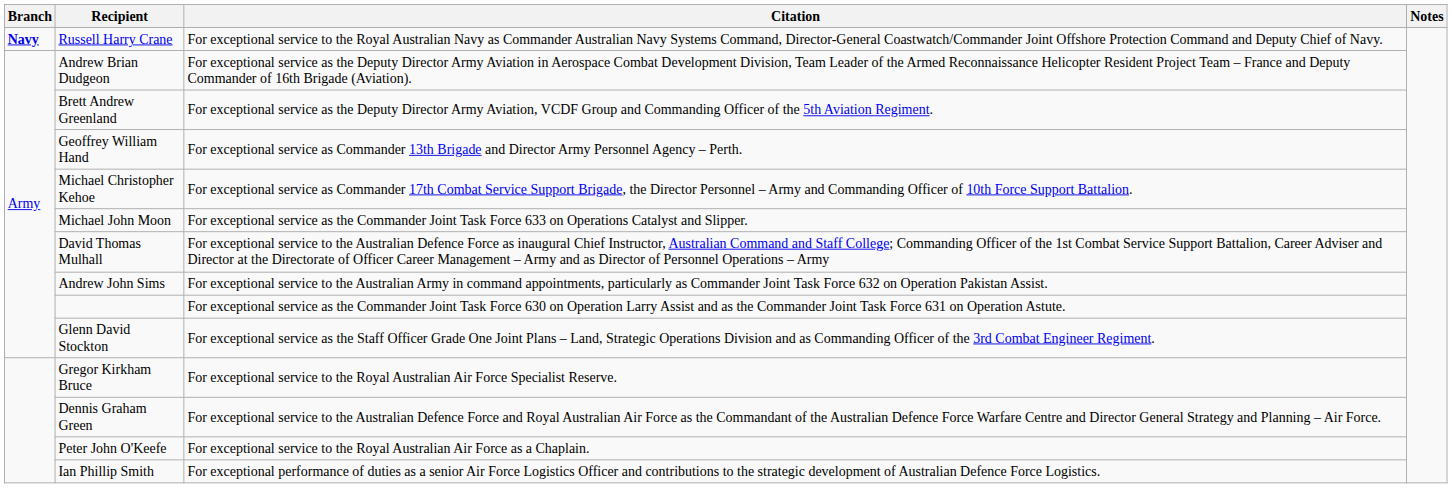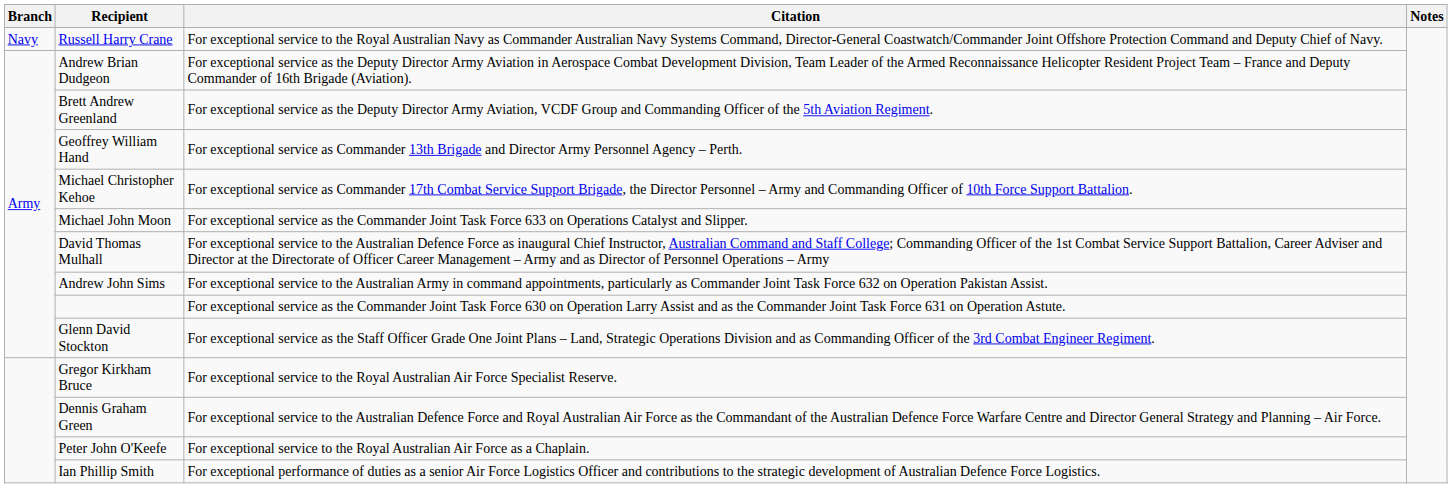Russell Harry Crane | Branch: bold -> normal
